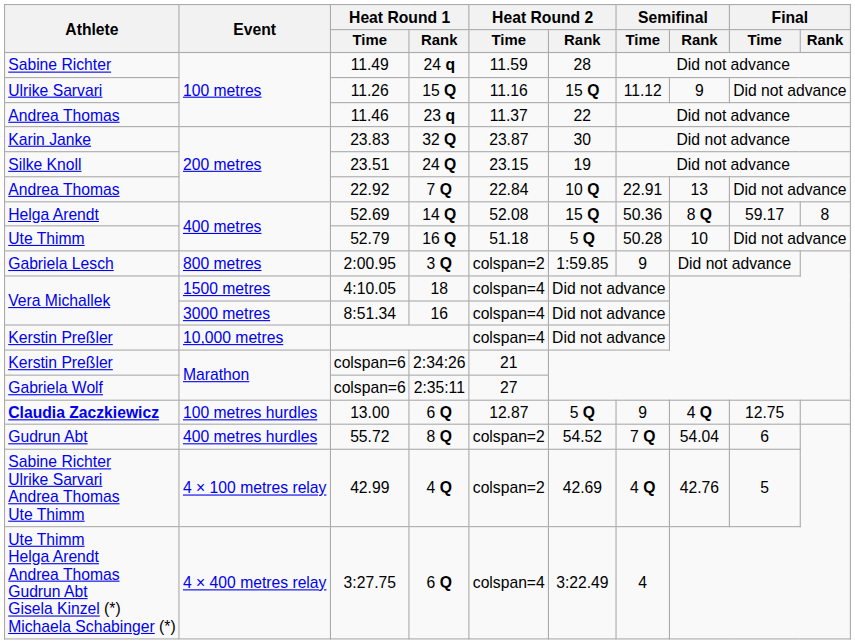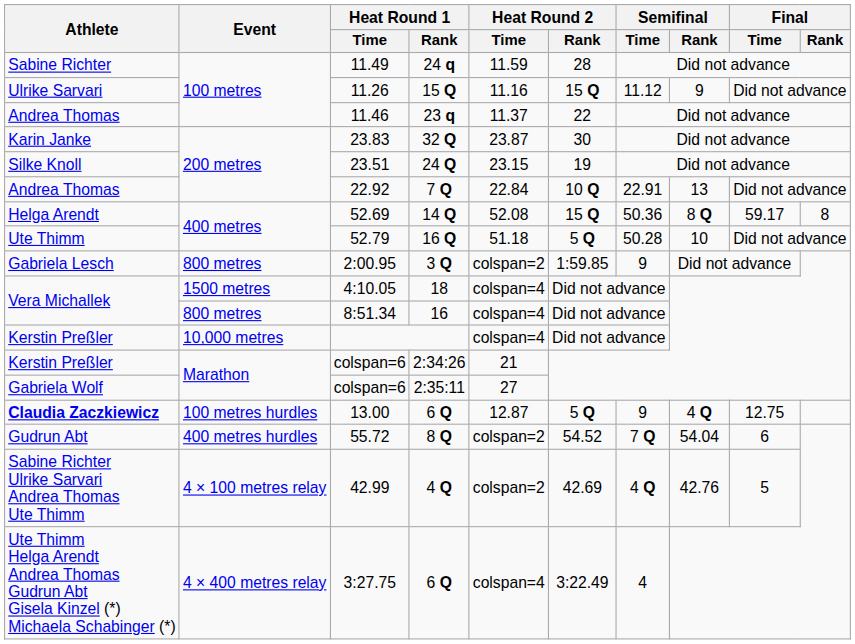8:51.34 | Event: 3000 metres -> 800 metres
